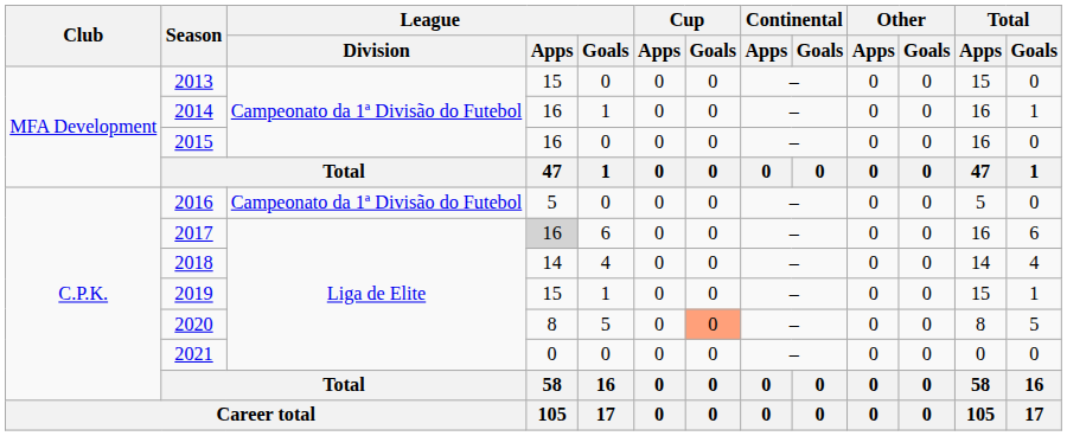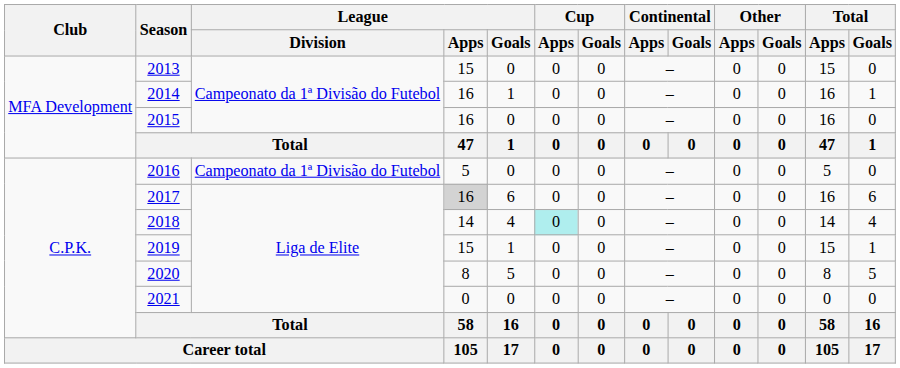2018 | Cup / Apps: no background -> paleturquoise background
2020 | Cup / Goals: lightsalmon background -> no background
